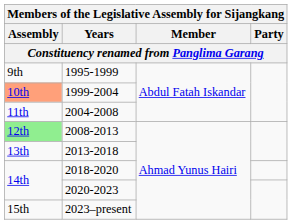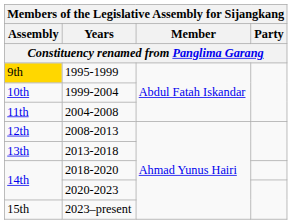1995-1999 | Assembly: no background -> gold background
1999-2004 | Assembly: lightsalmon background -> no background
2008-2013 | Assembly: lightgreen background -> no background
